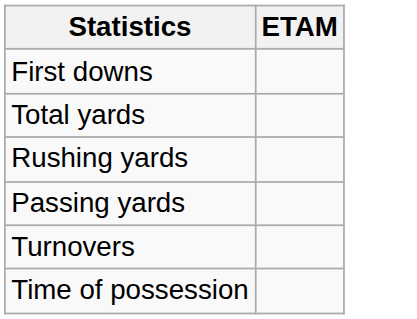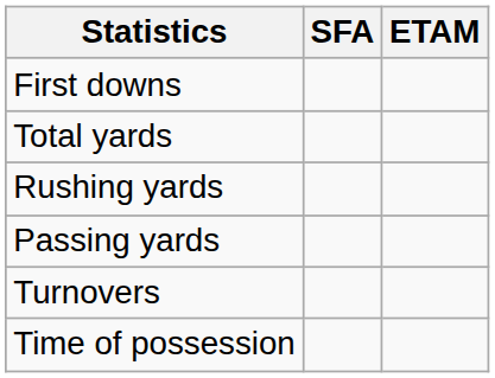+ column: SFA
